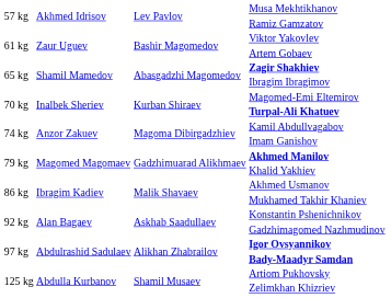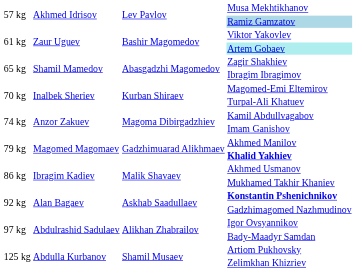Ramiz Gamzatov | column 4: no background -> lightblue background
Artem Gobaev | column 4: no background -> paleturquoise background
Zagir Shakhiev | column 4: bold -> normal
Turpal-Ali Khatuev | column 4: bold -> normal
Akhmed Manilov | column 4: bold -> normal
Khalid Yakhiev | column 4: normal -> bold
Konstantin Pshenichnikov | column 4: normal -> bold
Igor Ovsyannikov | column 4: bold -> normal
Bady-Maadyr Samdan | column 4: bold -> normal
